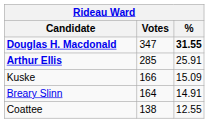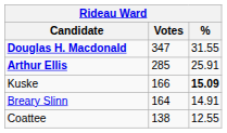Douglas H. Macdonald | %: bold -> normal
Kuske | %: normal -> bold
